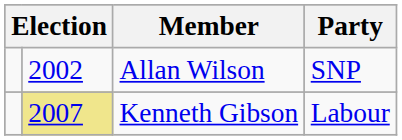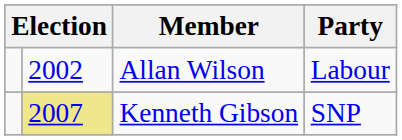Allan Wilson | Party: SNP -> Labour
Kenneth Gibson | Party: Labour -> SNP
